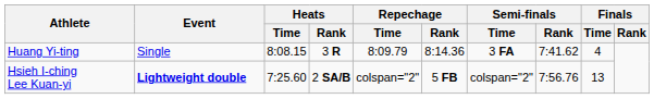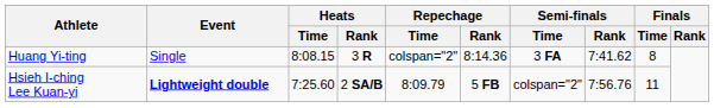Huang Yi-ting | Repechage / Time: 8:09.79 -> colspan="2"
Huang Yi-ting | Finals / Time: 4 -> 8
Hsieh I-ching Lee Kuan-yi | Repechage / Time: colspan="2" -> 8:09.79
Hsieh I-ching Lee Kuan-yi | Finals / Time: 13 -> 11
